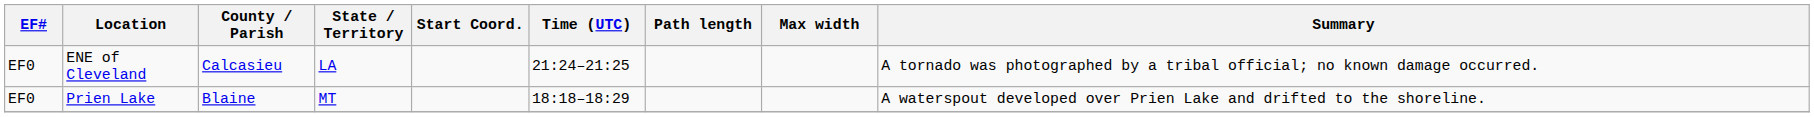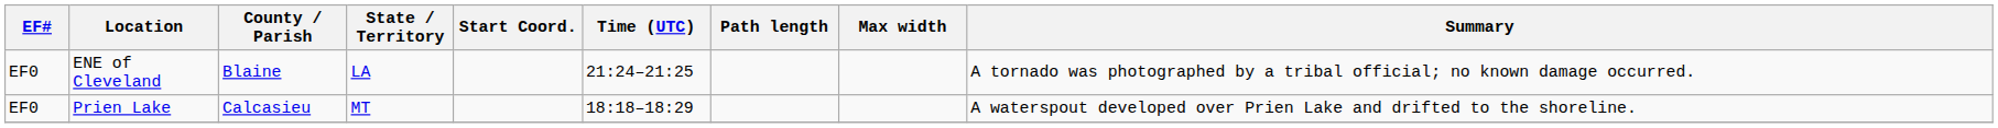ENE of Cleveland | County / Parish: Calcasieu -> Blaine
Prien Lake | County / Parish: Blaine -> Calcasieu
